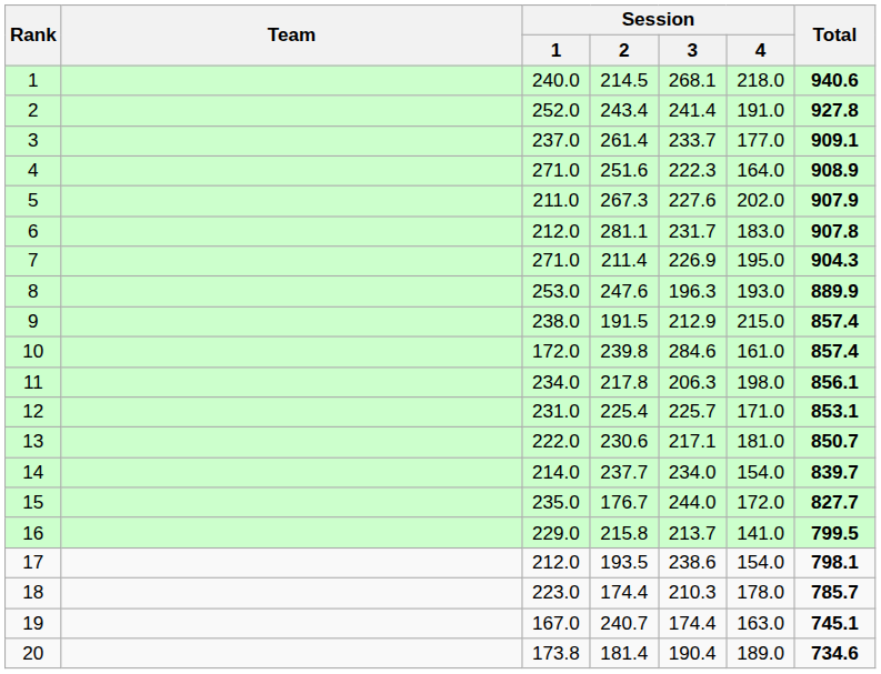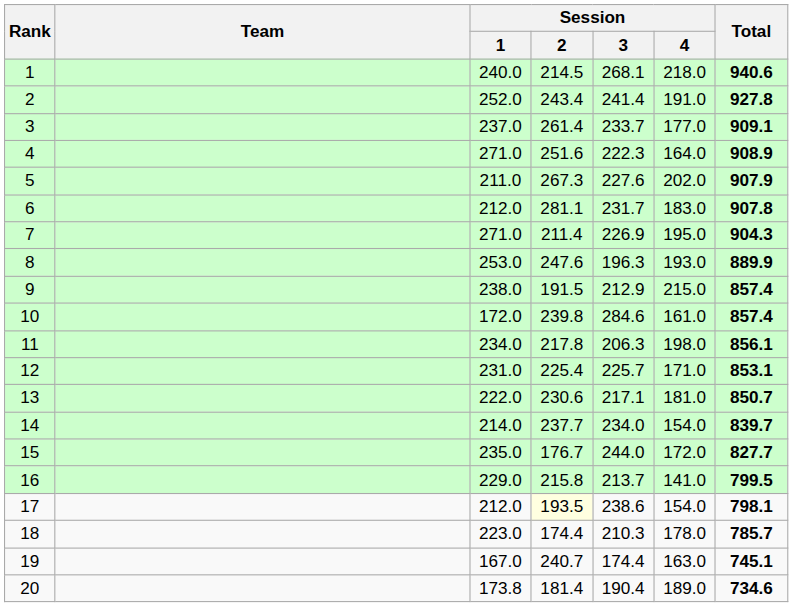17 | Session / 2: no background -> lightyellow background
